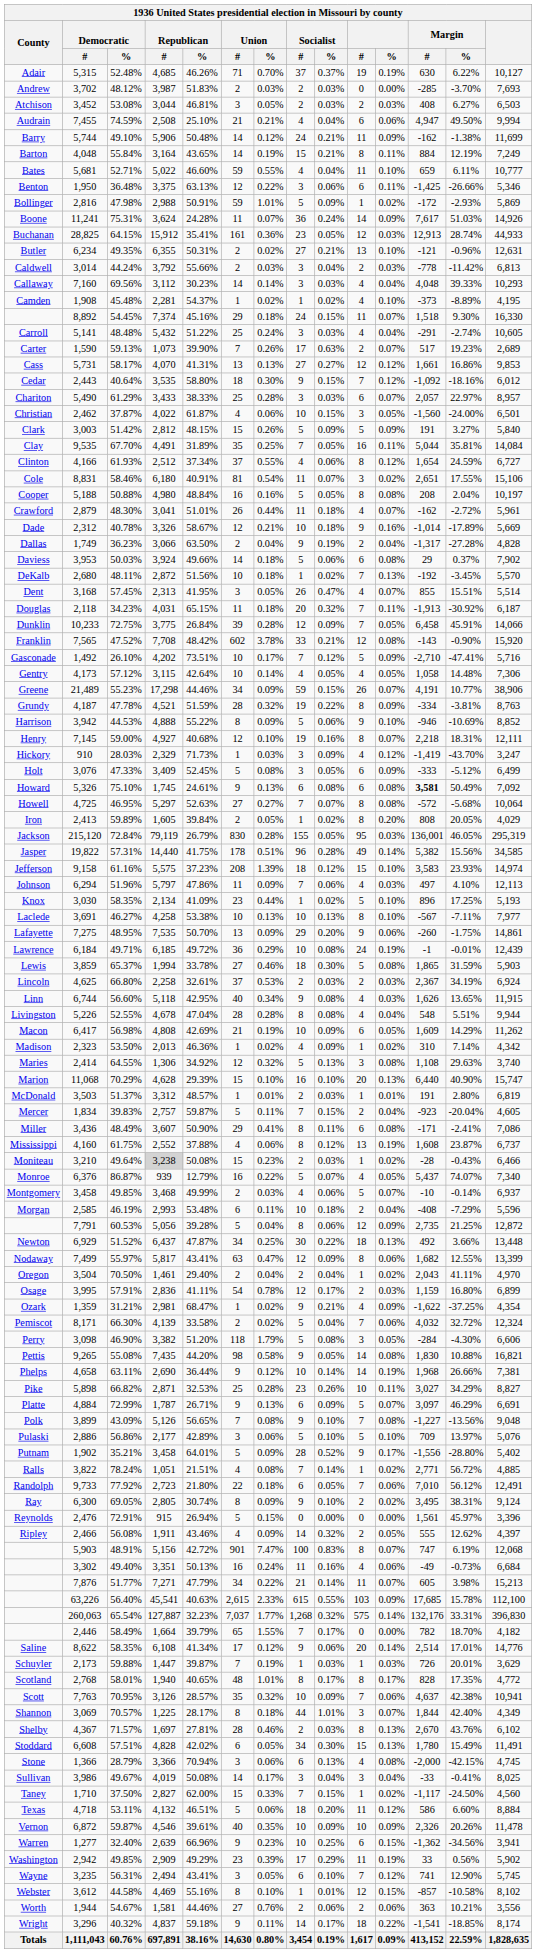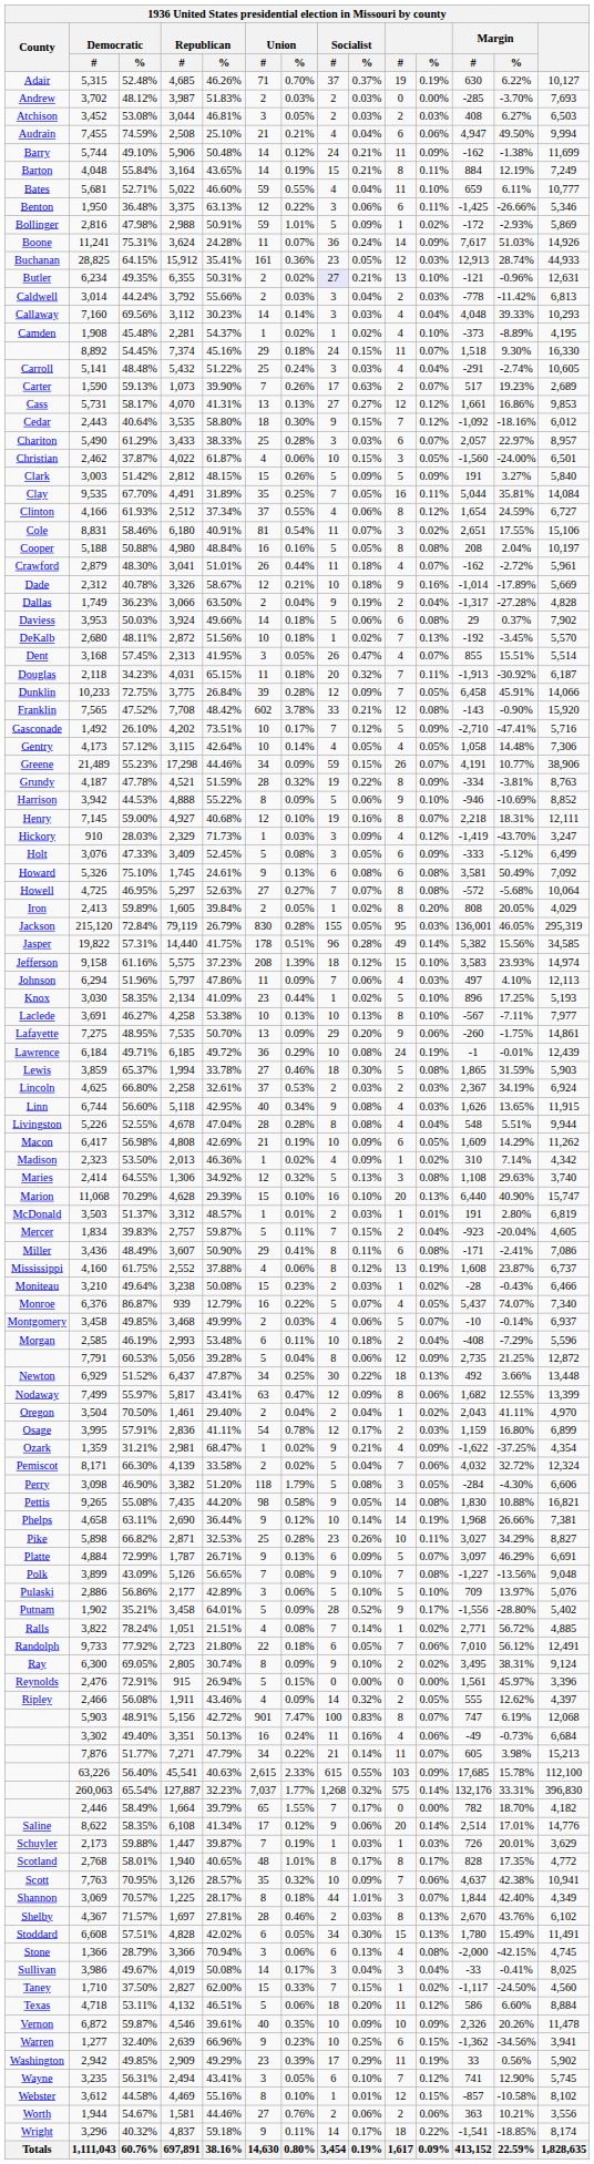Butler | Socialist / #: no background -> lavender background
Howard | Margin / #: bold -> normal
Moniteau | Republican / #: lightgrey background -> no background
